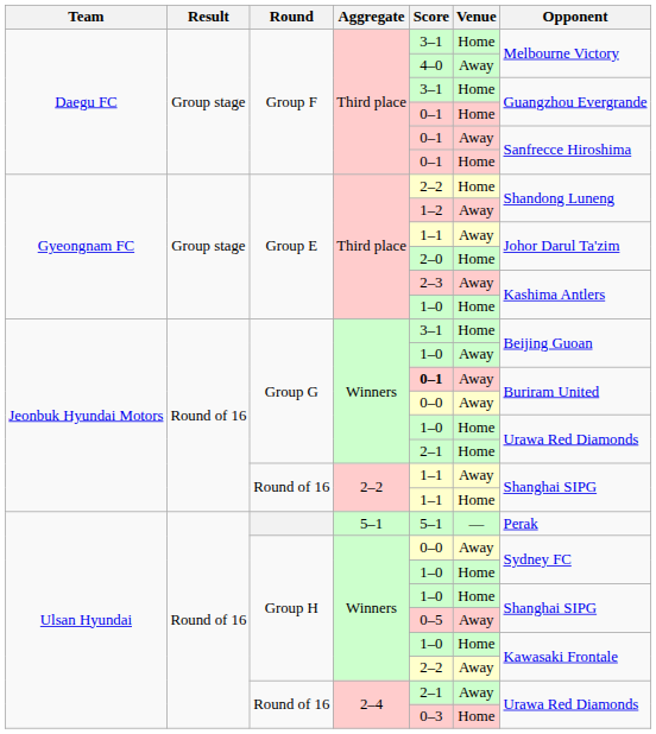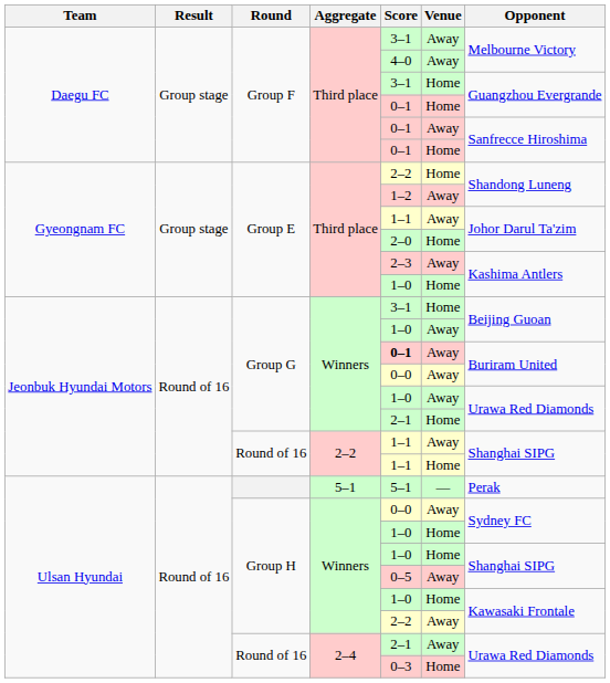row 2 | Venue: Home -> Away
row 18 | Venue: Home -> Away
